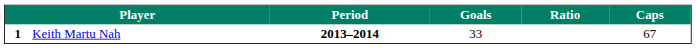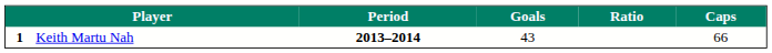1 | Goals: 33 -> 43
1 | Caps: 67 -> 66
